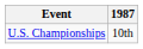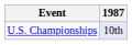U.S. Championships | 1987: no background -> lavender background
